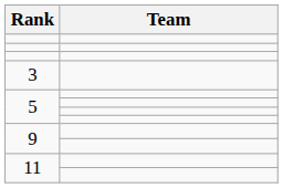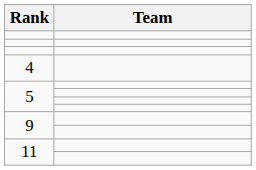row 5 | Rank: 3 -> 4
